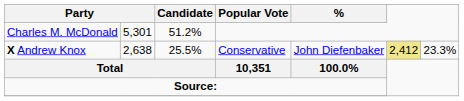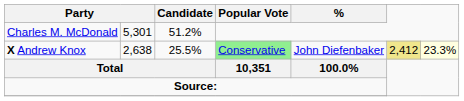X Andrew Knox | Popular Vote: no background -> lightgreen background
X Andrew Knox | column 7: no background -> lightyellow background
